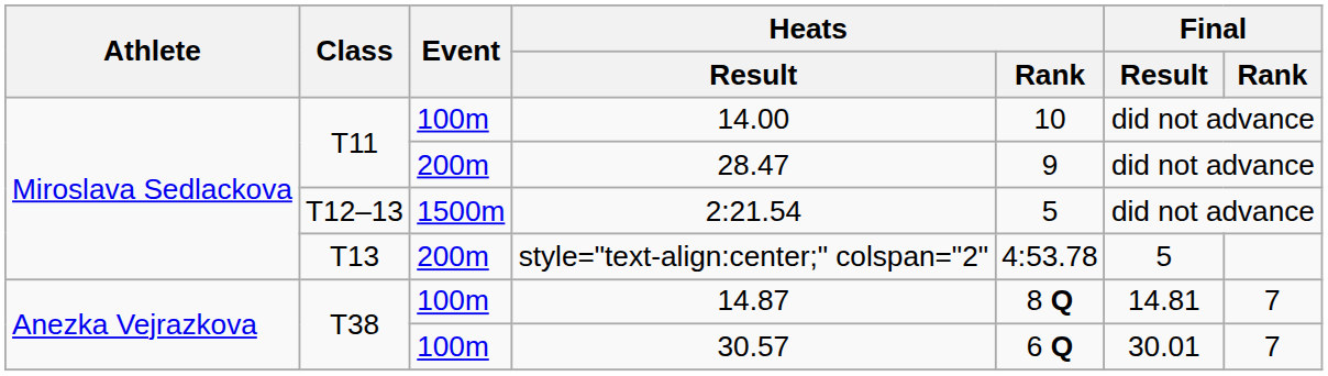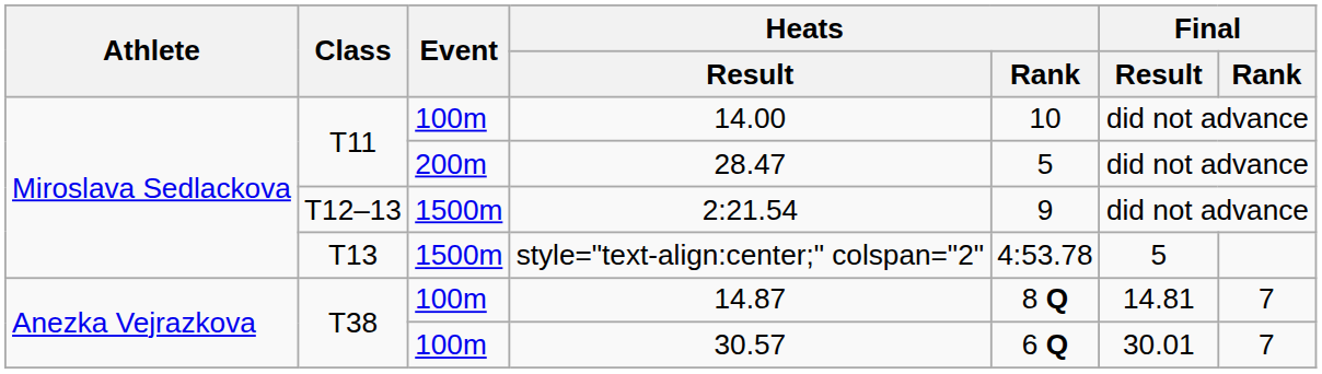28.47 | Heats / Rank: 9 -> 5
2:21.54 | Heats / Rank: 5 -> 9
style="text-align:center;" colspan="2" | Event: 200m -> 1500m
